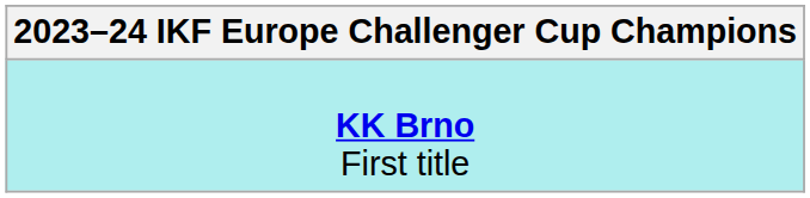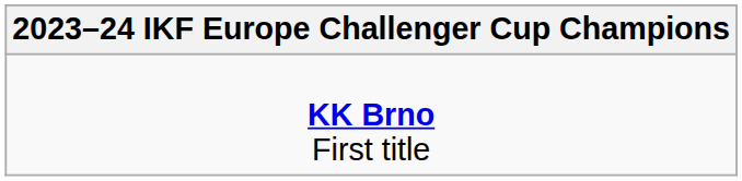row 2 | column 1: paleturquoise background -> no background
